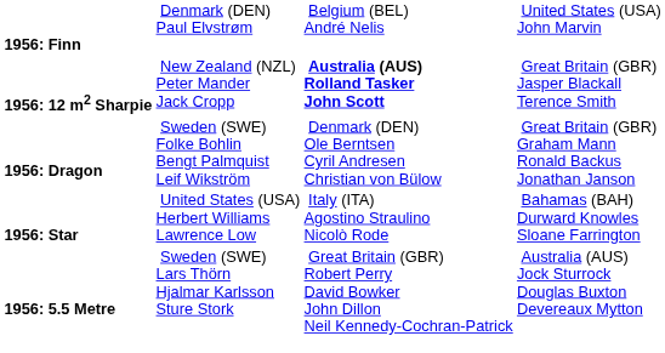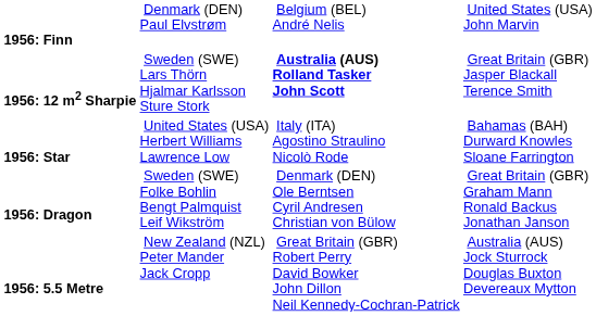1956: 12 m2 Sharpie | column 2: New Zealand (NZL) Peter Mander Jack Cropp -> Sweden (SWE) Lars Thörn Hjalmar Karlsson Sture Stork
rows swapped: 1956: Star <-> 1956: Dragon
1956: 5.5 Metre | column 2: Sweden (SWE) Lars Thörn Hjalmar Karlsson Sture Stork -> New Zealand (NZL) Peter Mander Jack Cropp
